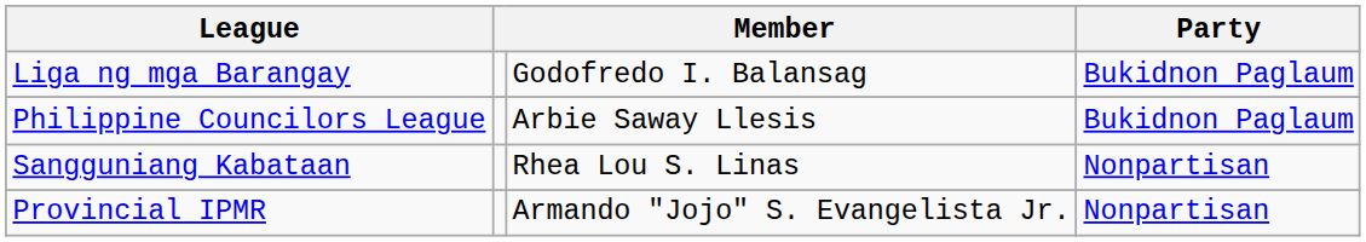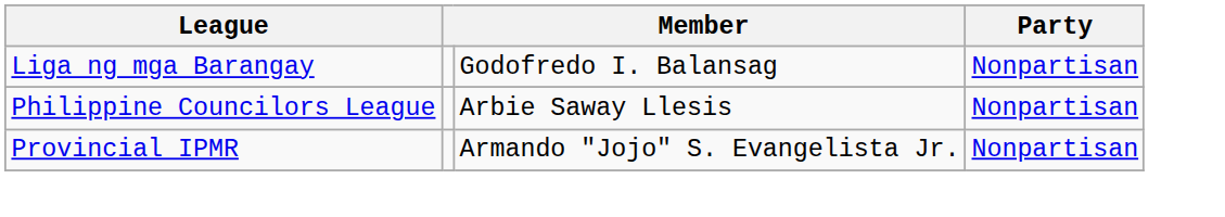Liga ng mga Barangay | Party: Bukidnon Paglaum -> Nonpartisan
Philippine Councilors League | Party: Bukidnon Paglaum -> Nonpartisan
- row: Sangguniang Kabataan | Rhea Lou S. Linas | Nonpartisan
